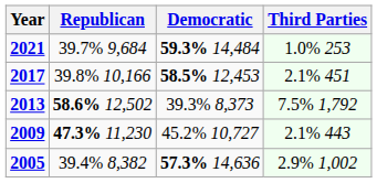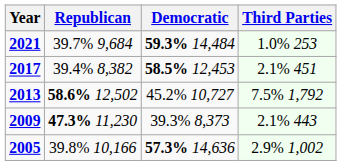2017 | Republican: 39.8% 10,166 -> 39.4% 8,382
2013 | Democratic: 39.3% 8,373 -> 45.2% 10,727
2009 | Democratic: 45.2% 10,727 -> 39.3% 8,373
2005 | Republican: 39.4% 8,382 -> 39.8% 10,166
